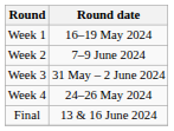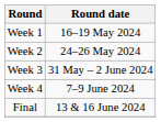Week 2 | Round date: 7–9 June 2024 -> 24–26 May 2024
Week 4 | Round date: 24–26 May 2024 -> 7–9 June 2024
